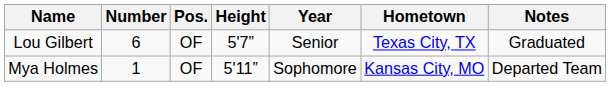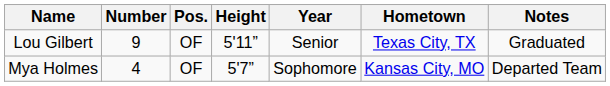Lou Gilbert | Number: 6 -> 9
Lou Gilbert | Height: 5'7” -> 5'11”
Mya Holmes | Number: 1 -> 4
Mya Holmes | Height: 5'11” -> 5'7”
